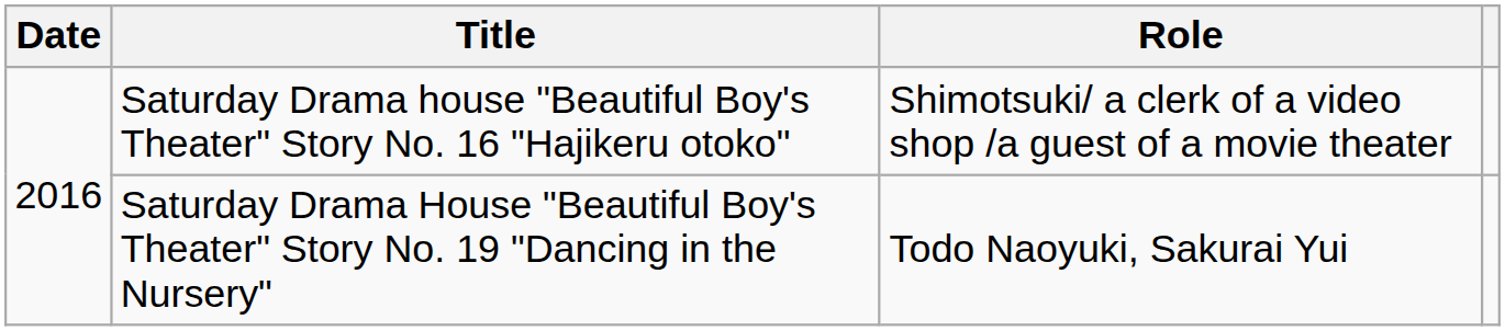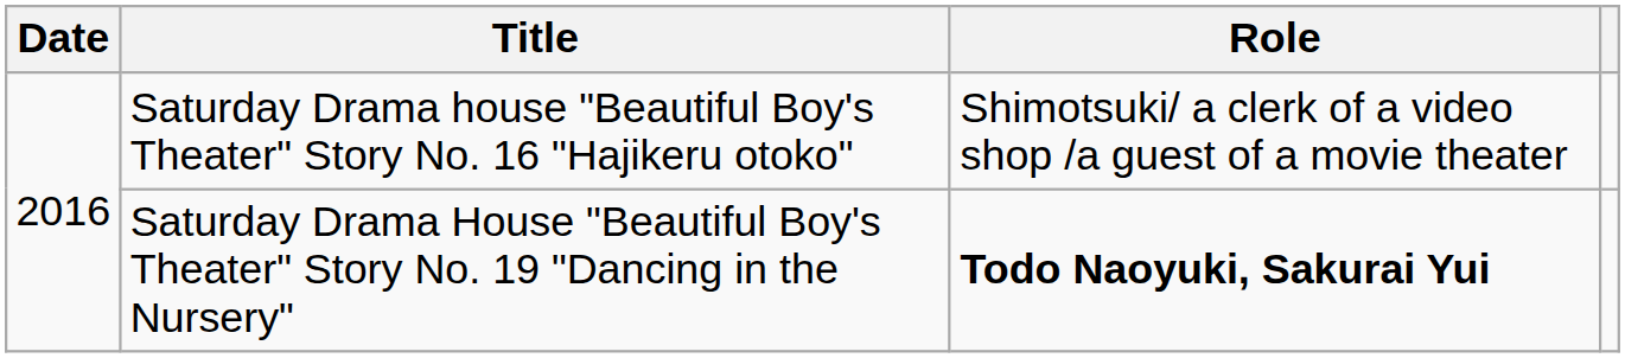row 3 | Role: normal -> bold
